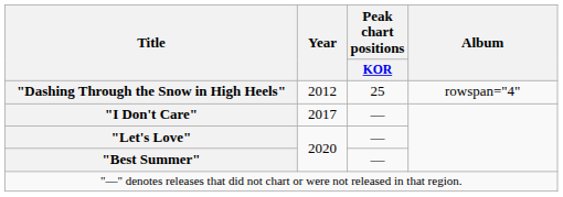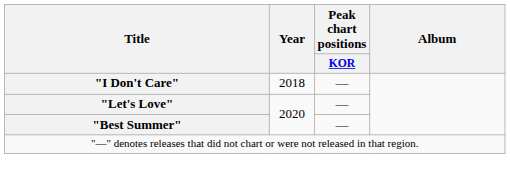- row: "Dashing Through the Snow in High Heels" | 2012 | 25 | rowspan="4"
"I Don't Care" | Year: 2017 -> 2018
